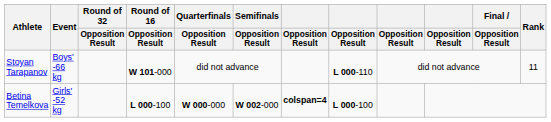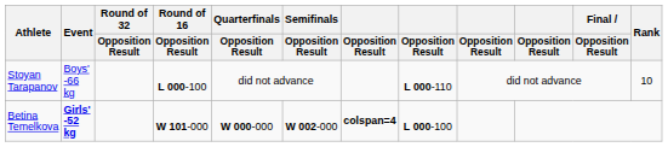Stoyan Tarapanov | Round of 16 / Opposition Result: W 101-000 -> L 000-100
Stoyan Tarapanov | Rank: 11 -> 10
Betina Temelkova | Event: normal -> bold
Betina Temelkova | Round of 16 / Opposition Result: L 000-100 -> W 101-000
